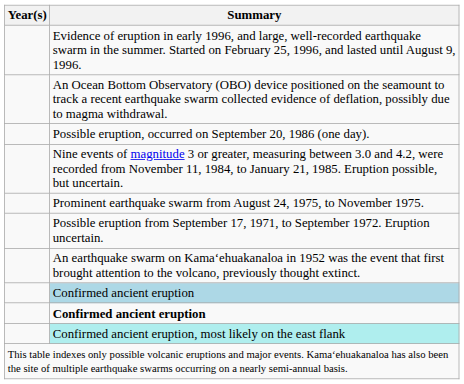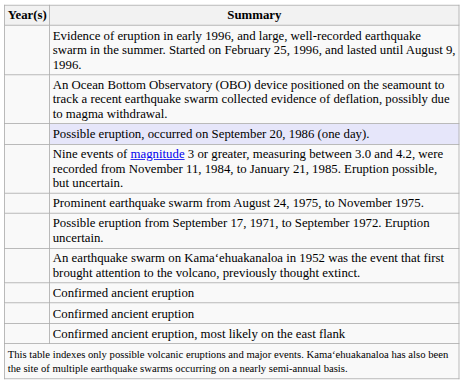row 4 | Summary: no background -> lavender background
row 9 | Summary: lightblue background -> no background
row 10 | Summary: bold -> normal
row 11 | Summary: paleturquoise background -> no background
